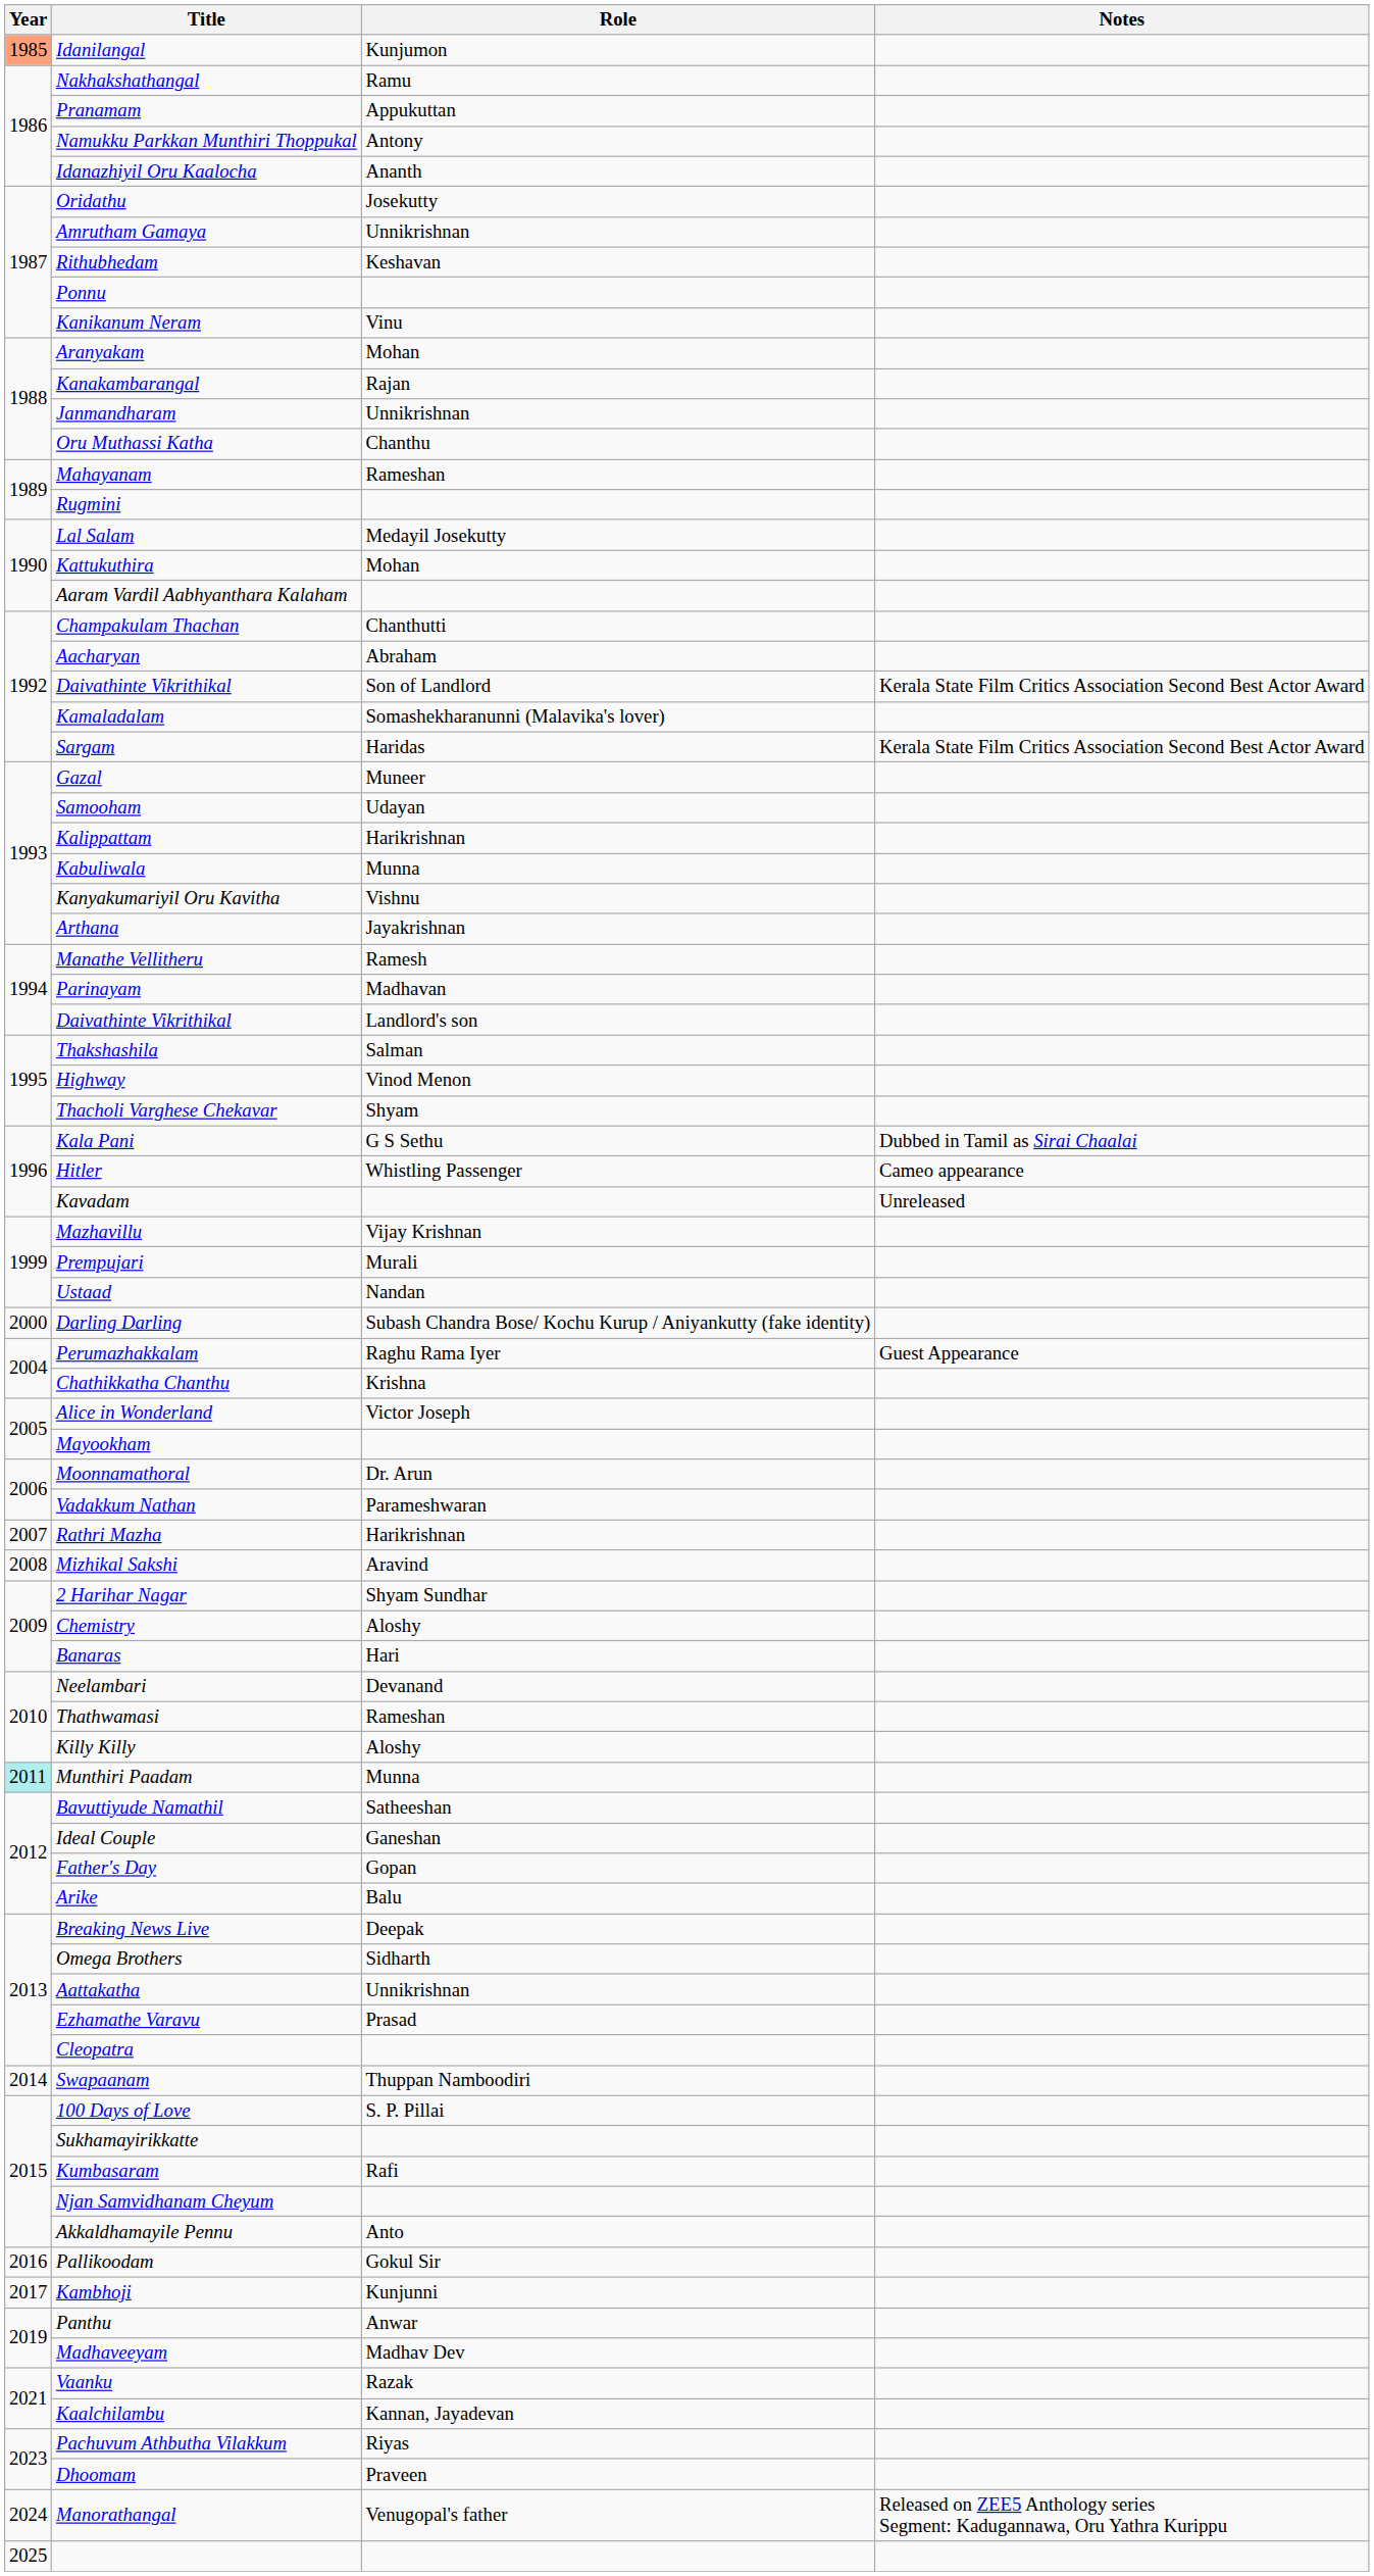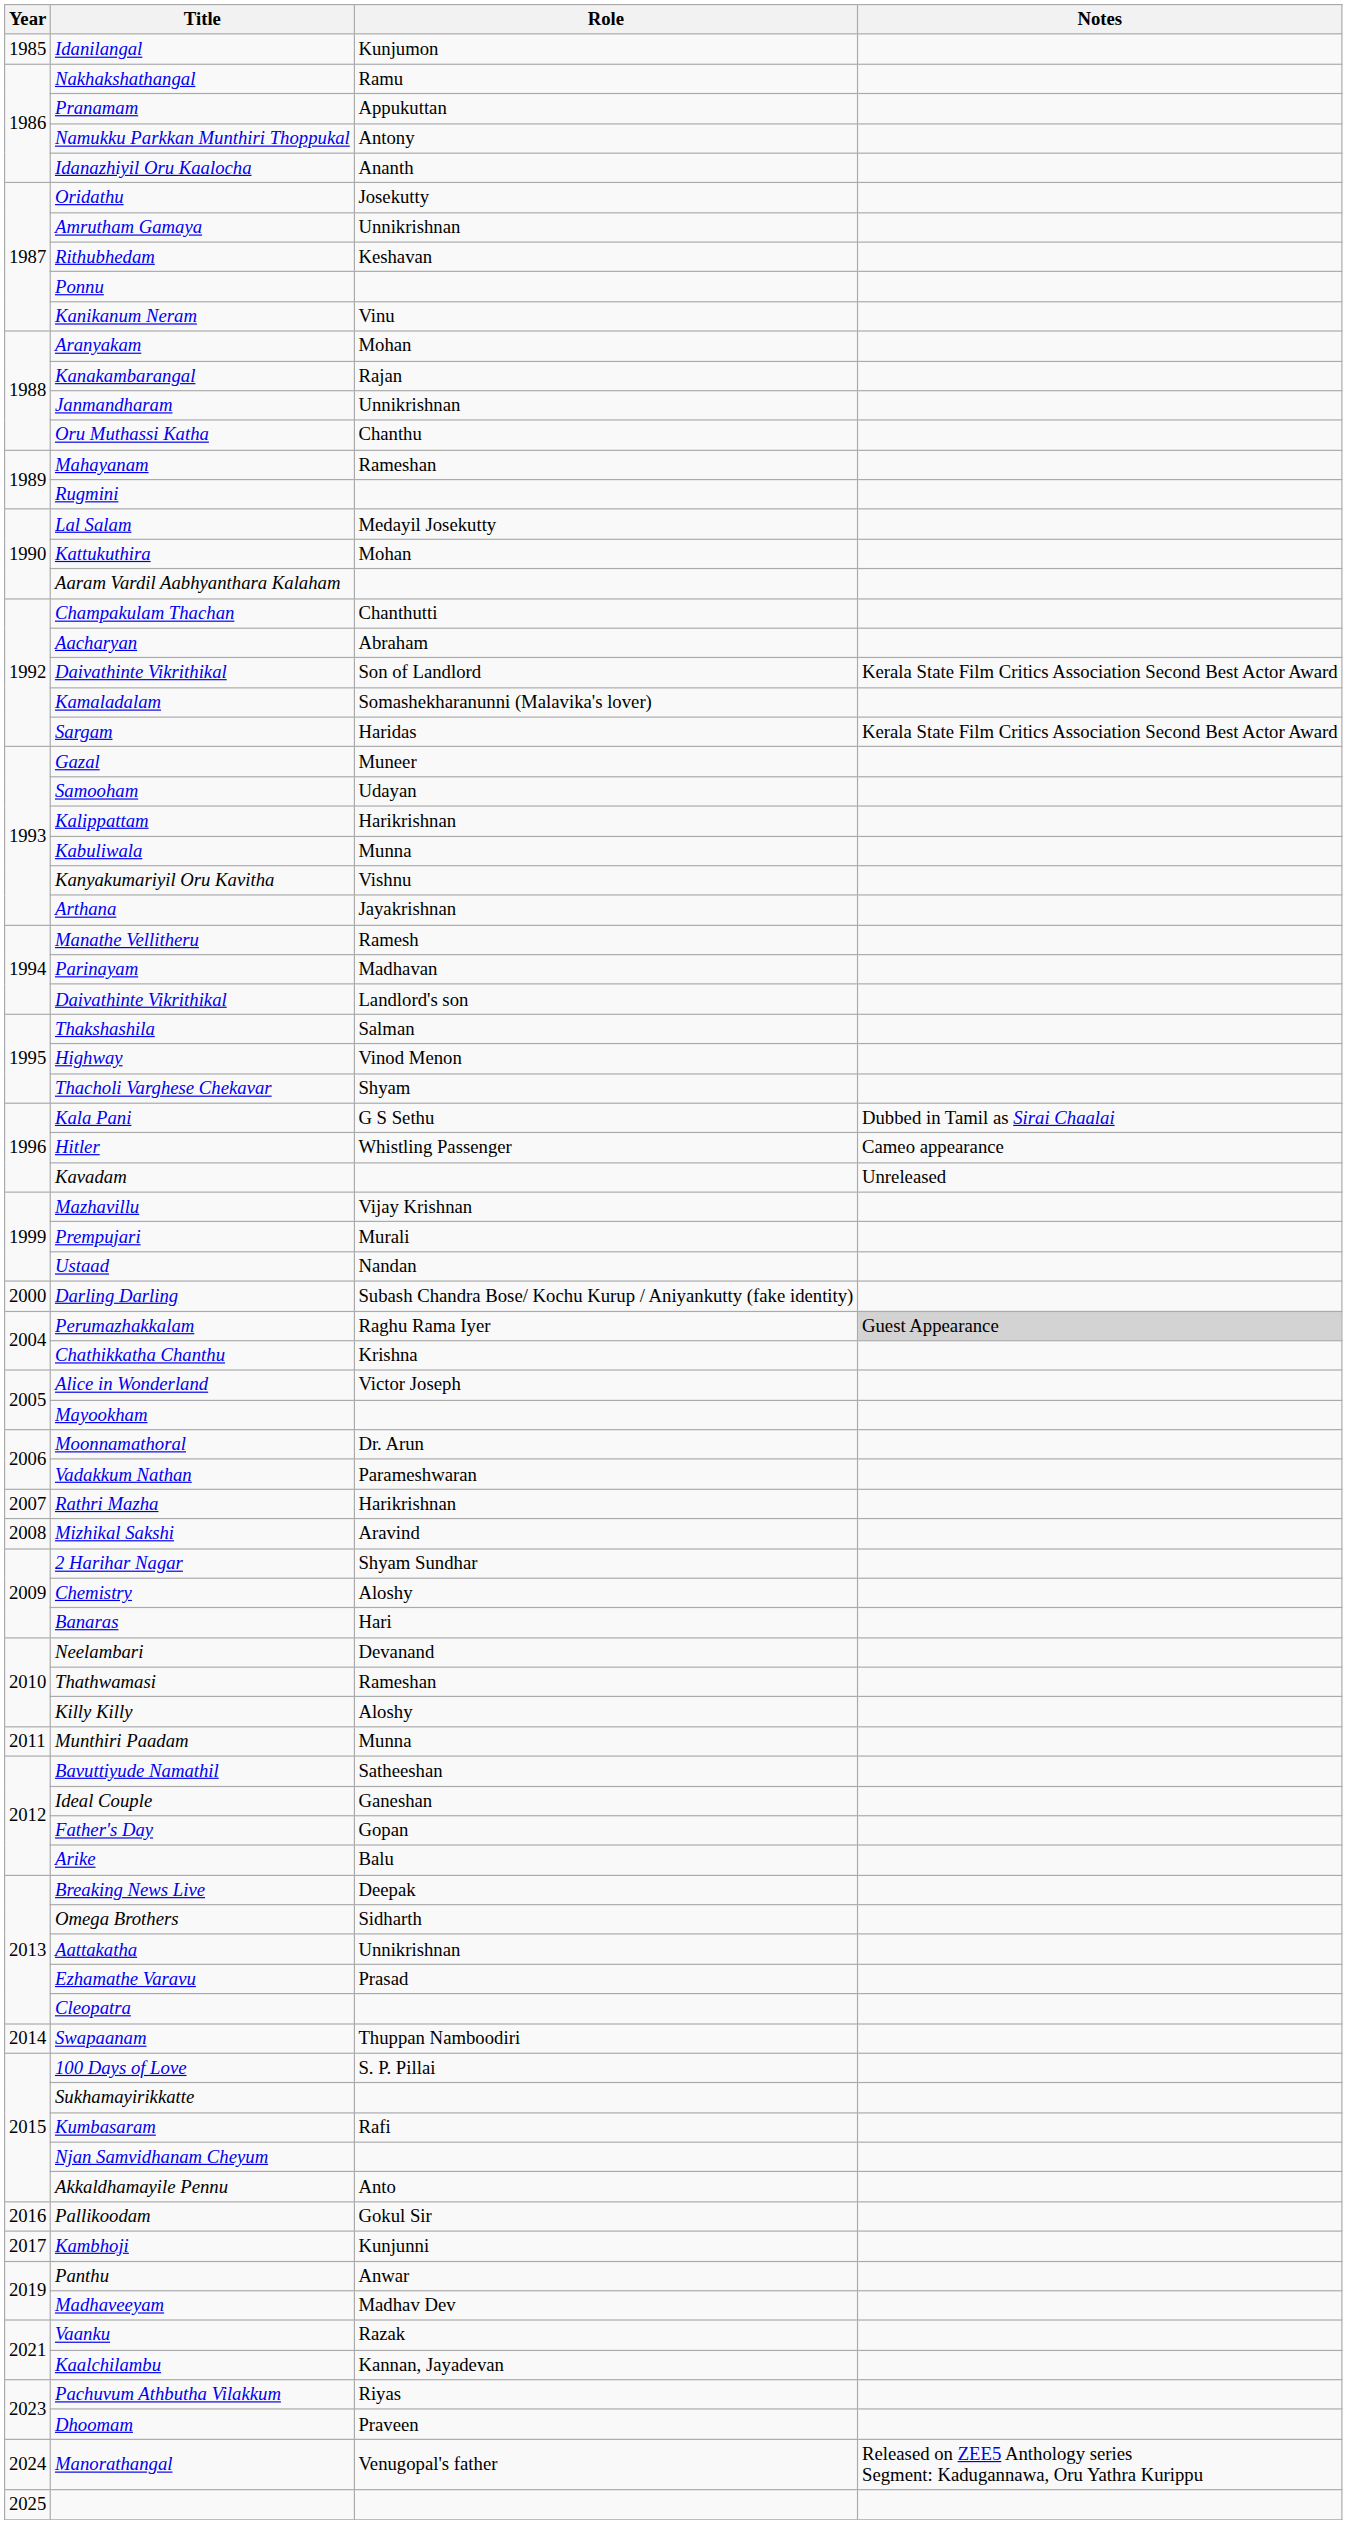Idanilangal | Year: lightsalmon background -> no background
Perumazhakkalam | Notes: no background -> lightgrey background
Munthiri Paadam | Year: paleturquoise background -> no background
